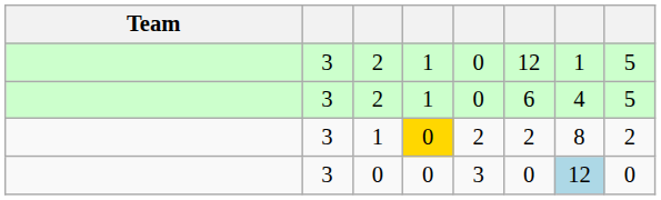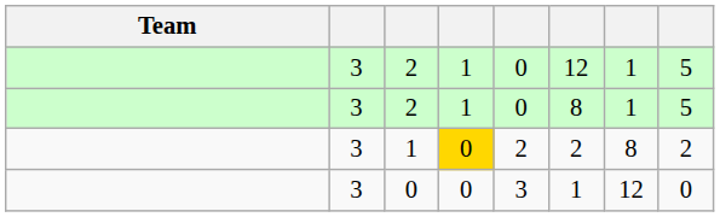row 3 | column 6: 6 -> 8
row 3 | column 7: 4 -> 1
row 5 | column 6: 0 -> 1
row 5 | column 7: lightblue background -> no background
